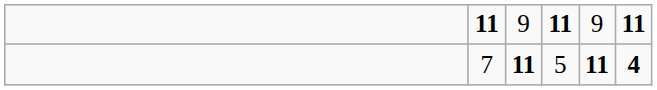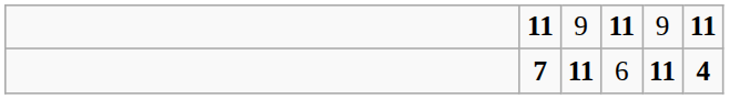row 2 | column 2: normal -> bold
row 2 | column 4: 5 -> 6
